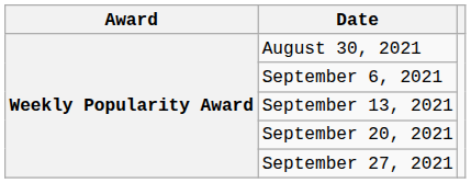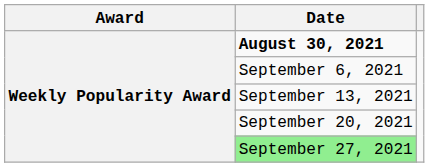August 30, 2021 | Date: normal -> bold
September 27, 2021 | Date: no background -> lightgreen background
